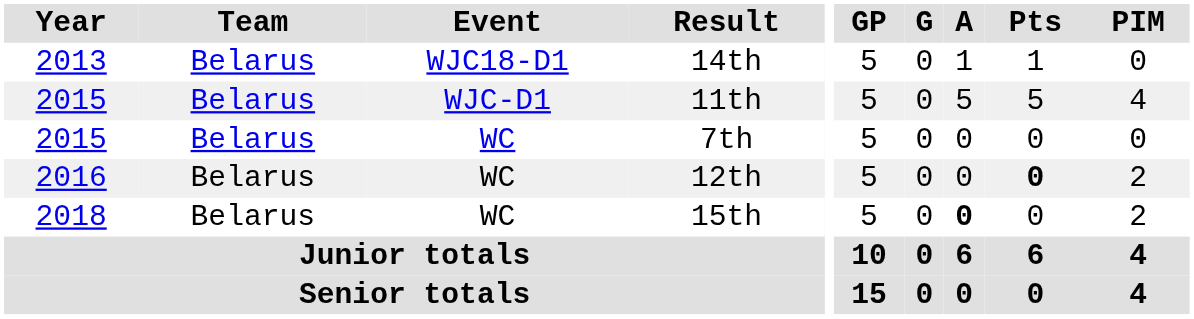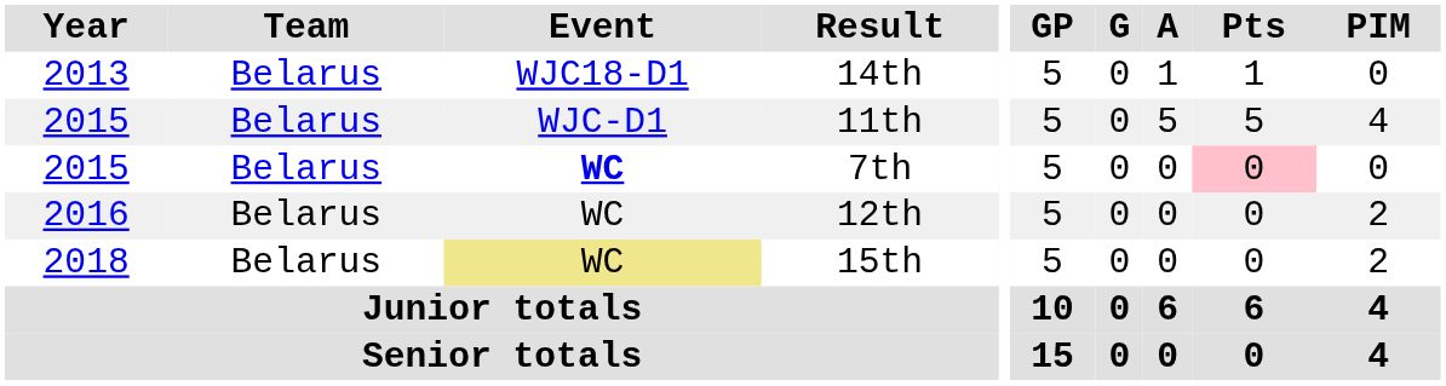7th | Event: normal -> bold
7th | Pts: no background -> pink background
12th | Pts: bold -> normal
15th | Event: no background -> khaki background
15th | A: bold -> normal
